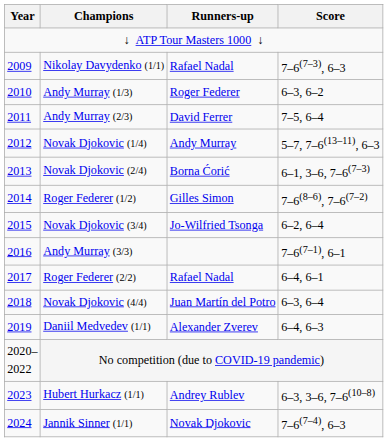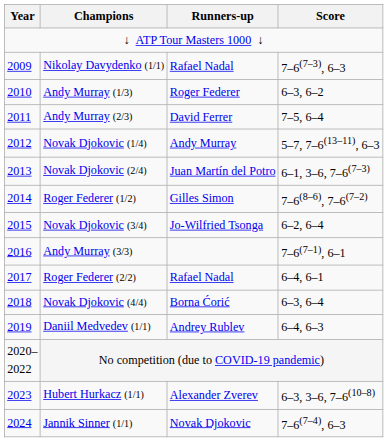Novak Djokovic (2/4) | Runners-up: Borna Ćorić -> Juan Martín del Potro
Novak Djokovic (4/4) | Runners-up: Juan Martín del Potro -> Borna Ćorić
Daniil Medvedev (1/1) | Runners-up: Alexander Zverev -> Andrey Rublev
Hubert Hurkacz (1/1) | Runners-up: Andrey Rublev -> Alexander Zverev
